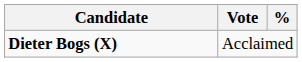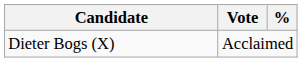Dieter Bogs (X) | Candidate: bold -> normal
